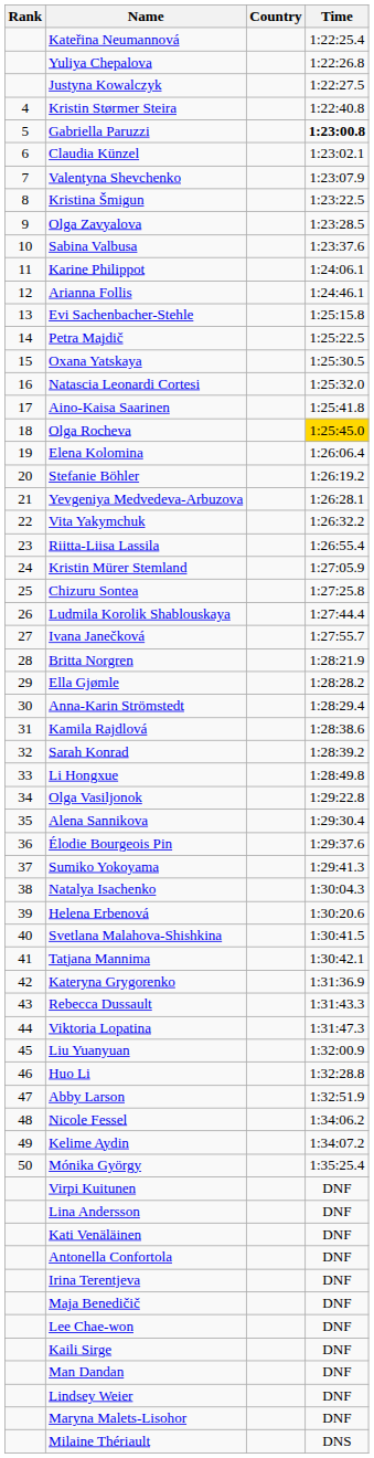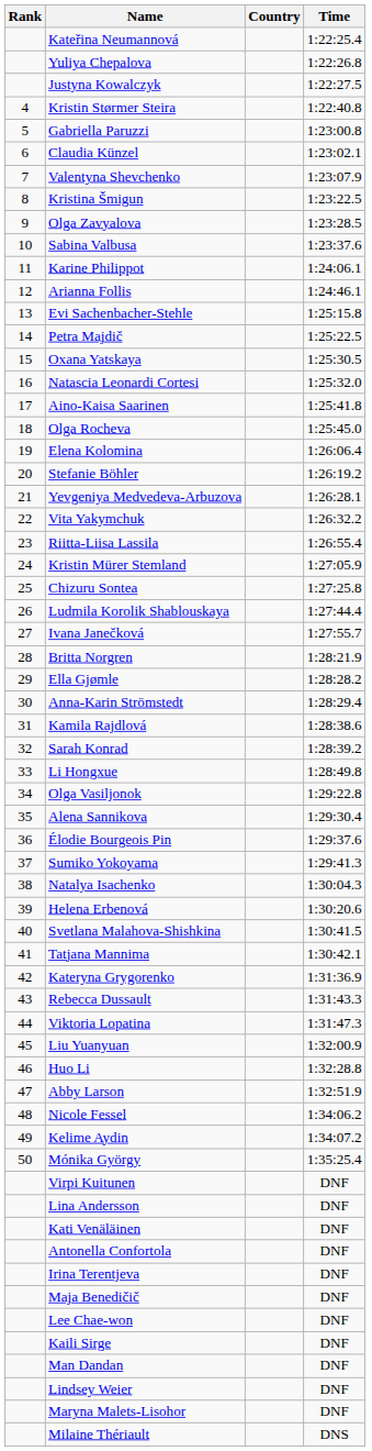Gabriella Paruzzi | Time: bold -> normal
Olga Rocheva | Time: gold background -> no background
